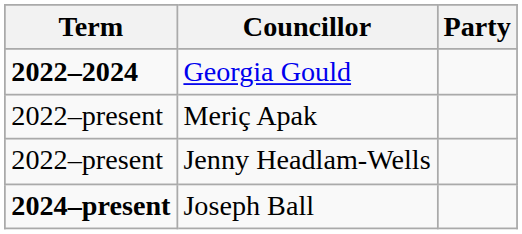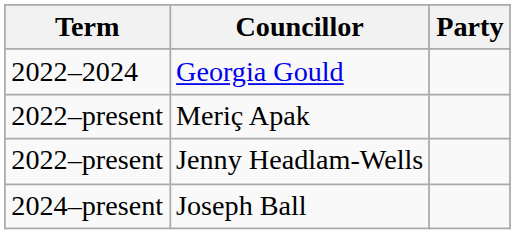Georgia Gould | Term: bold -> normal
Joseph Ball | Term: bold -> normal
